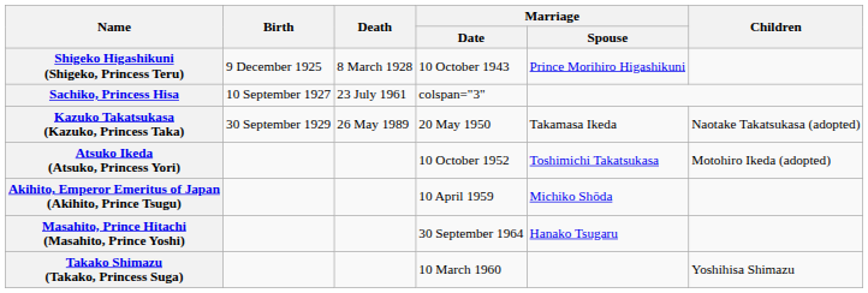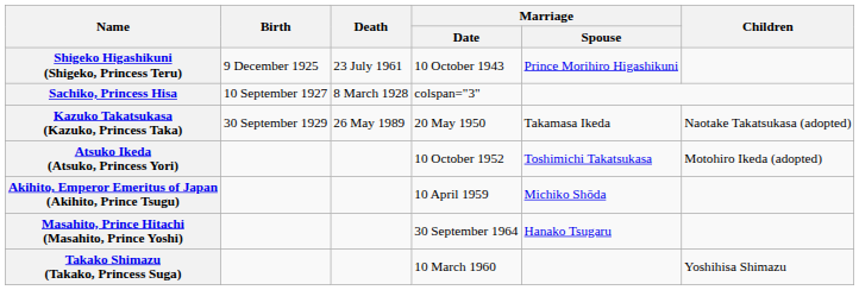Shigeko Higashikuni (Shigeko, Princess Teru) | Death: 8 March 1928 -> 23 July 1961
Sachiko, Princess Hisa | Death: 23 July 1961 -> 8 March 1928
